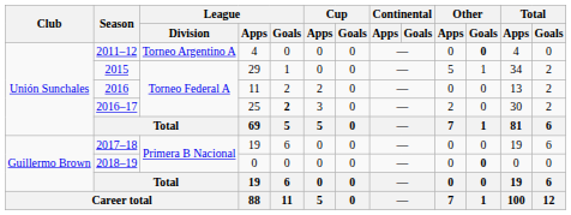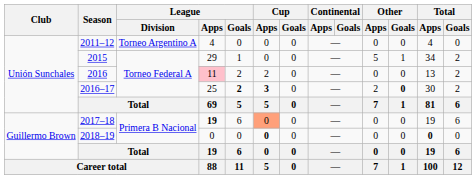2011–12 | Other / Goals: bold -> normal
2016 | League / Apps: no background -> pink background
2016–17 | Cup / Apps: normal -> bold
2016–17 | Other / Goals: normal -> bold
2017–18 | League / Apps: normal -> bold
2017–18 | Cup / Apps: no background -> lightsalmon background
2018–19 | Cup / Apps: normal -> bold
2018–19 | Other / Goals: bold -> normal
2018–19 | Total / Apps: normal -> bold
